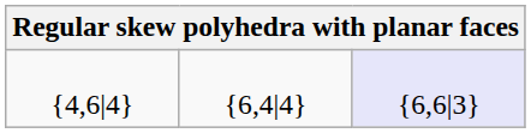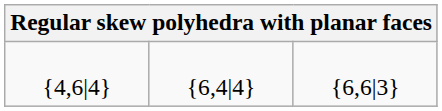{4,6|4} | column 3: lavender background -> no background
